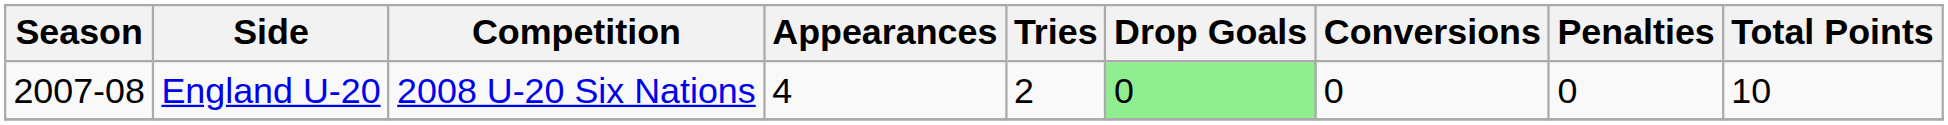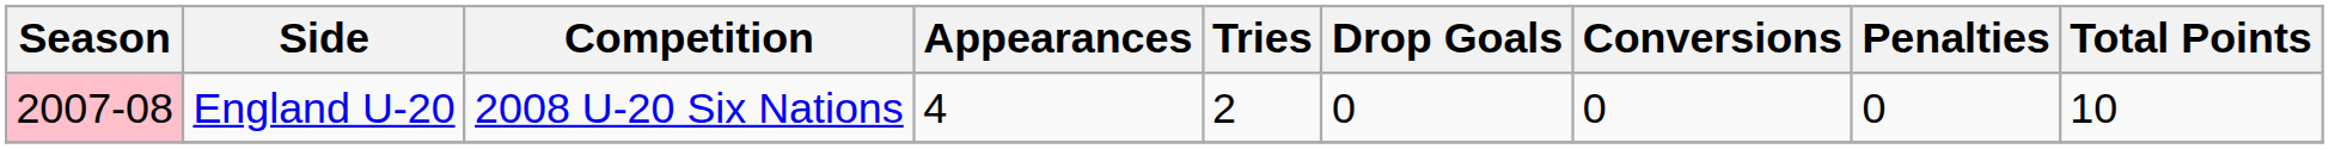England U-20 | Season: no background -> pink background
England U-20 | Drop Goals: lightgreen background -> no background
